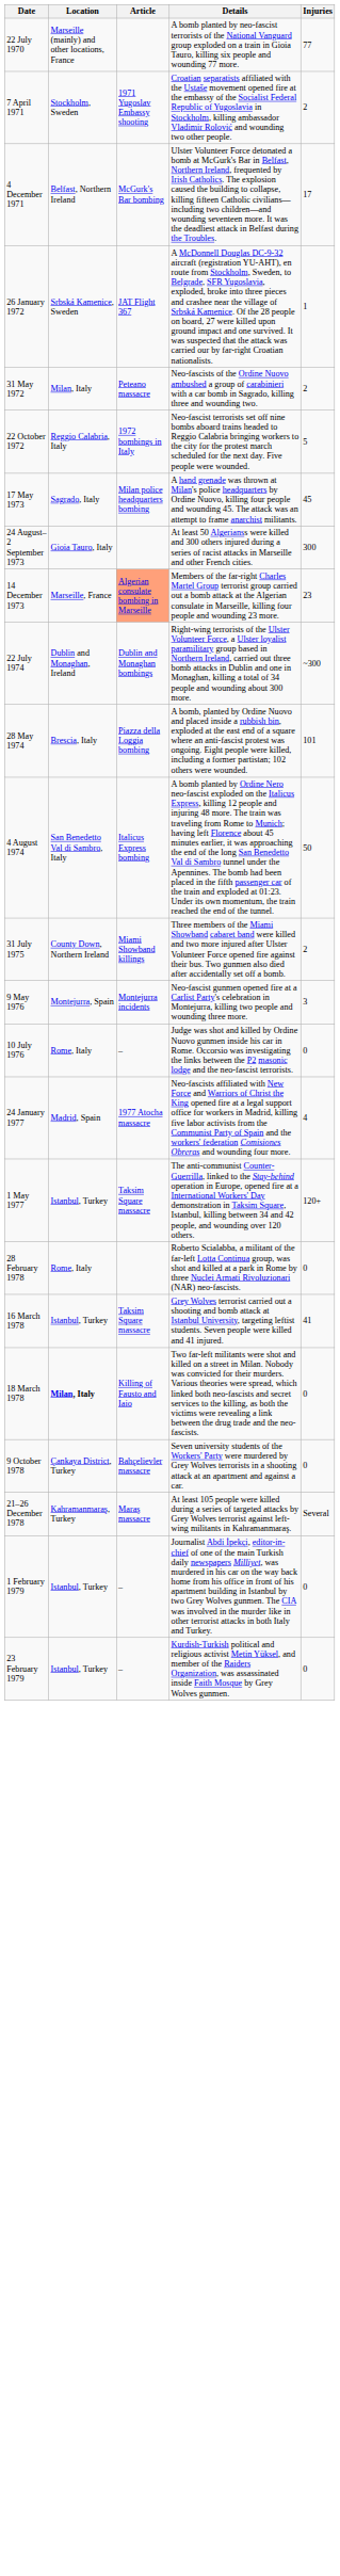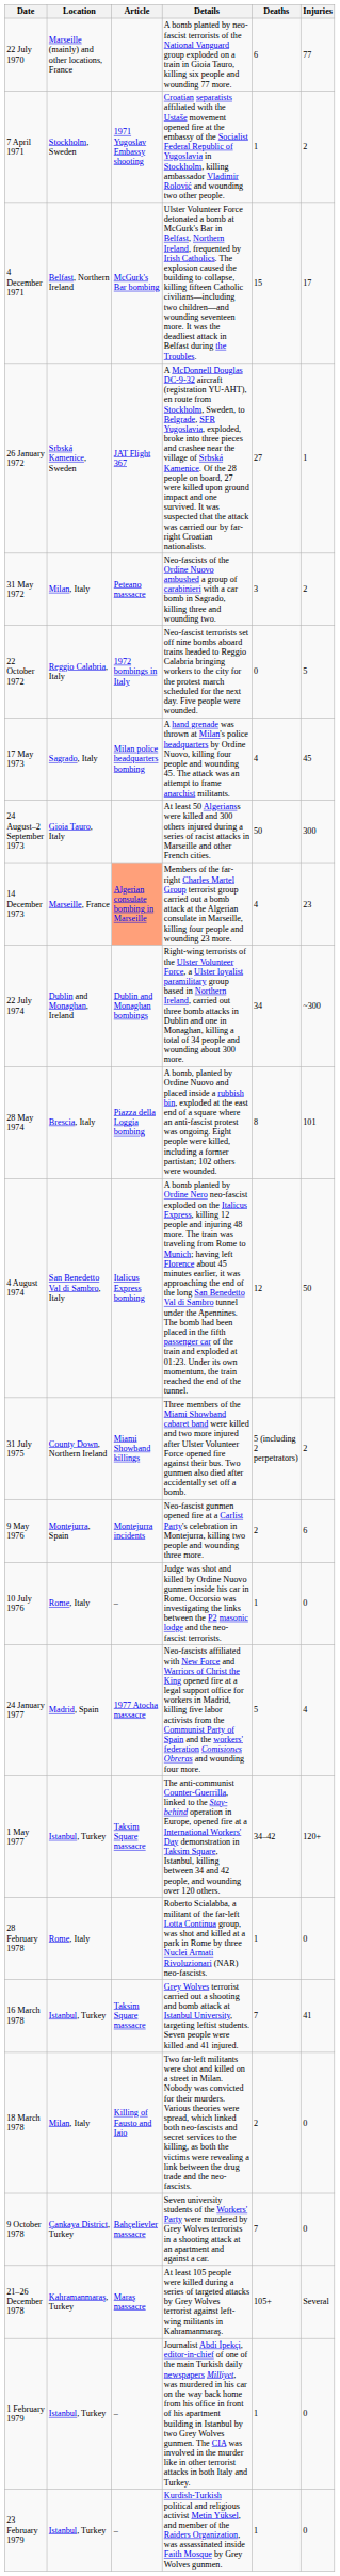+ column: Deaths | 6 | 1 | 15 | 27 | 3 | 0 | 4 | 50 | 4 | 34 | 8 | 12 | 5 (including 2 perpetrators) | 2 | 1 | 5 | 34–42 | 1 | 7 | 2 | 7 | 105+ | 1 | 1
9 May 1976 | Injuries: 3 -> 6
18 March 1978 | Location: bold -> normal
